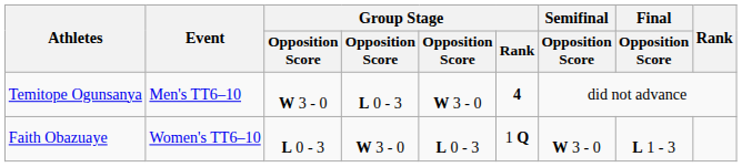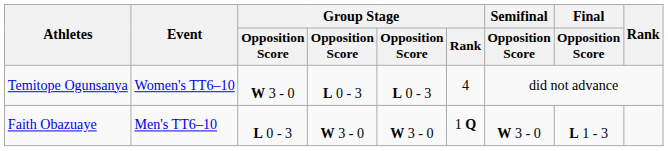Temitope Ogunsanya | Event: Men's TT6–10 -> Women's TT6–10
Temitope Ogunsanya | column 5: W 3 - 0 -> L 0 - 3
Temitope Ogunsanya | Group Stage / Rank: bold -> normal
Faith Obazuaye | Event: Women's TT6–10 -> Men's TT6–10
Faith Obazuaye | column 5: L 0 - 3 -> W 3 - 0
